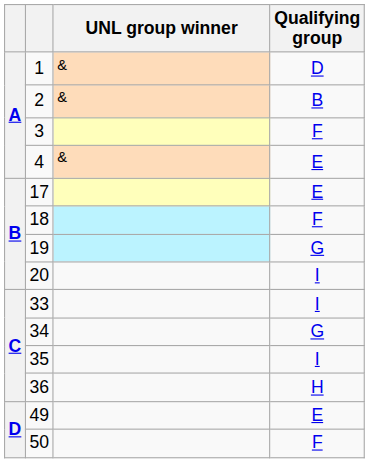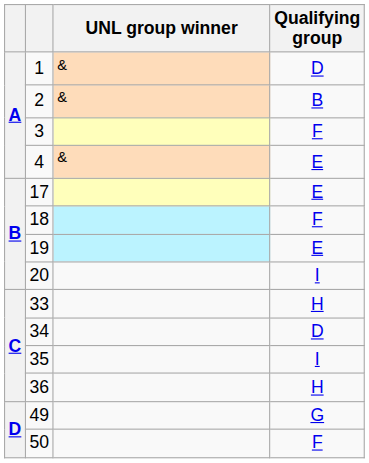19 | Qualifying group: G -> E
33 | Qualifying group: I -> H
34 | Qualifying group: G -> D
49 | Qualifying group: E -> G
